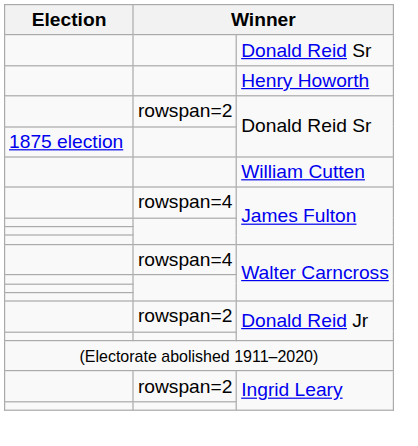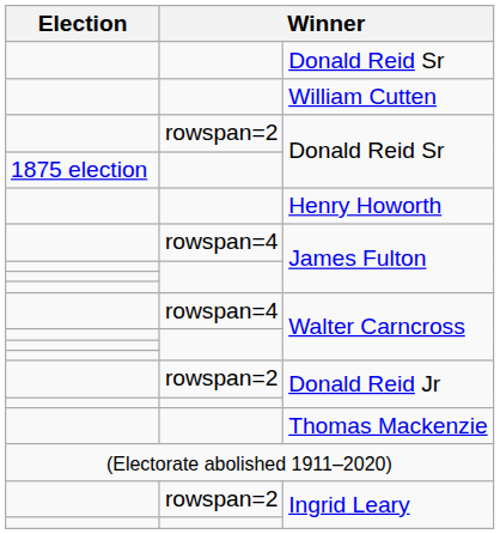rows swapped: Henry Howorth <-> William Cutten
+ row: Thomas Mackenzie
